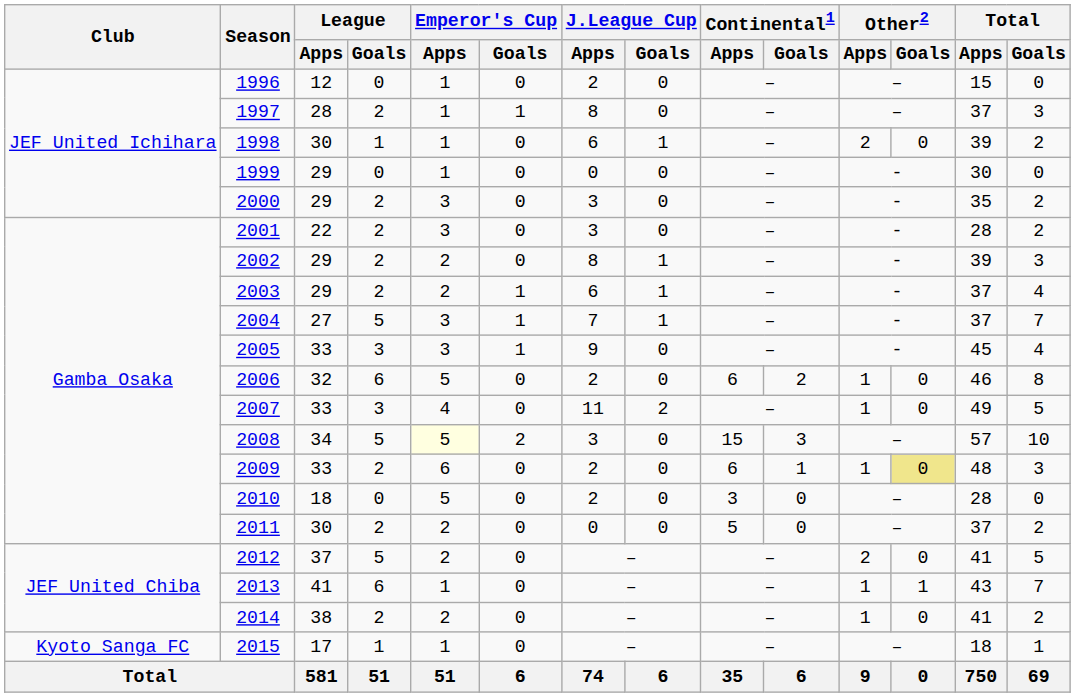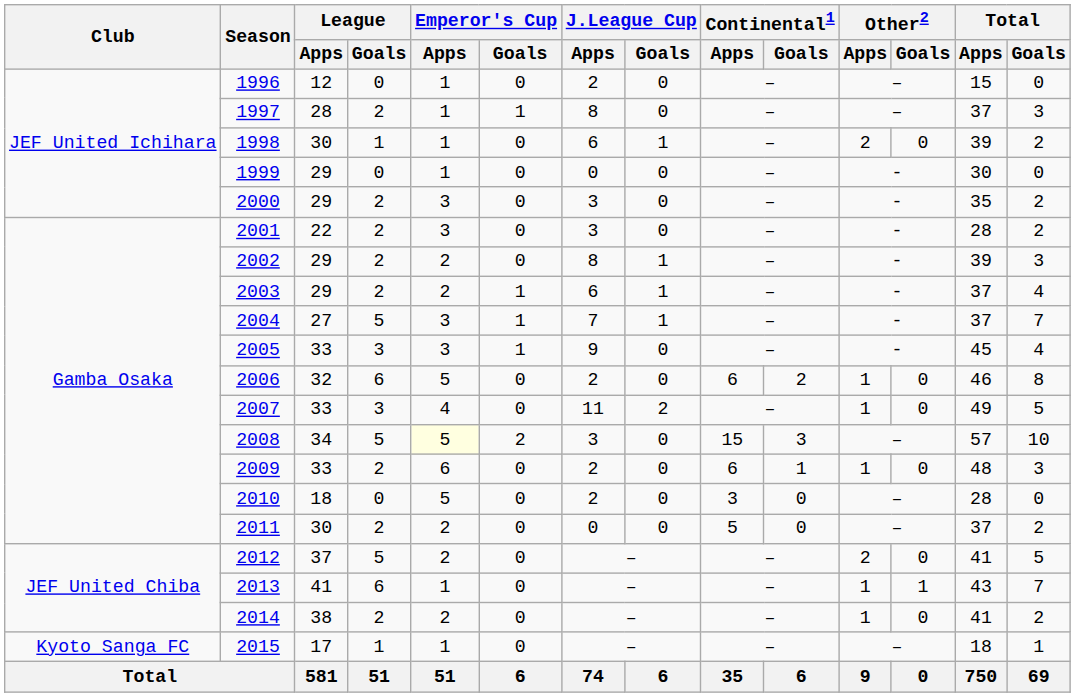2009 | Other2 / Goals: khaki background -> no background
